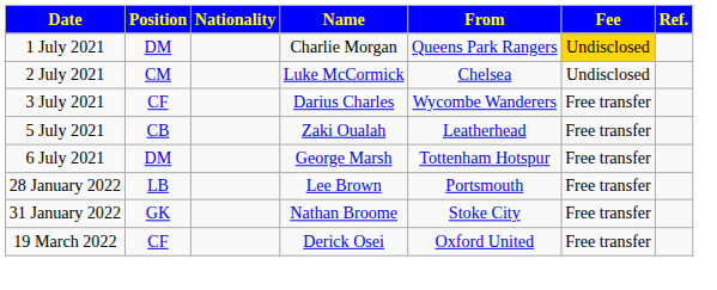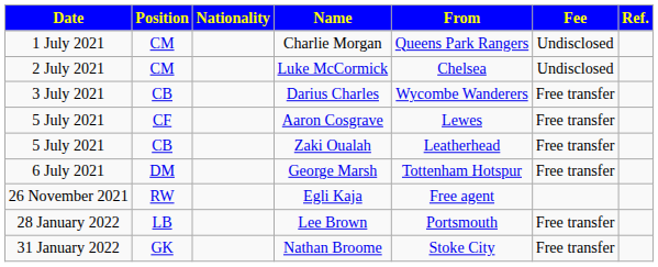Charlie Morgan | Position: DM -> CM
Charlie Morgan | Fee: gold background -> no background
Darius Charles | Position: CF -> CB
+ row: 5 July 2021 | CF | Aaron Cosgrave | Lewes | Free transfer
+ row: 26 November 2021 | RW | Egli Kaja | Free agent
- row: 19 March 2022 | CF | Derick Osei | Oxford United | Free transfer
